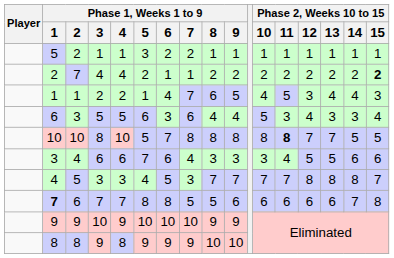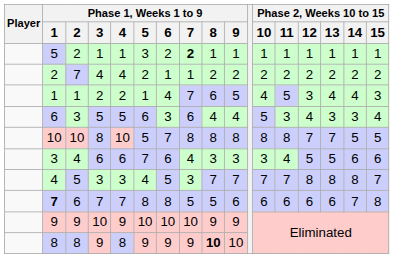row 3 | Phase 1, Weeks 1 to 9 / 7: normal -> bold
row 4 | Phase 2, Weeks 10 to 15 / 15: bold -> normal
row 7 | Phase 2, Weeks 10 to 15 / 11: bold -> normal
row 12 | Phase 1, Weeks 1 to 9 / 8: normal -> bold
